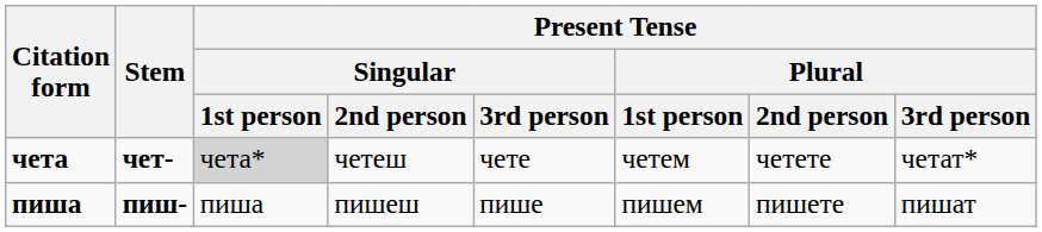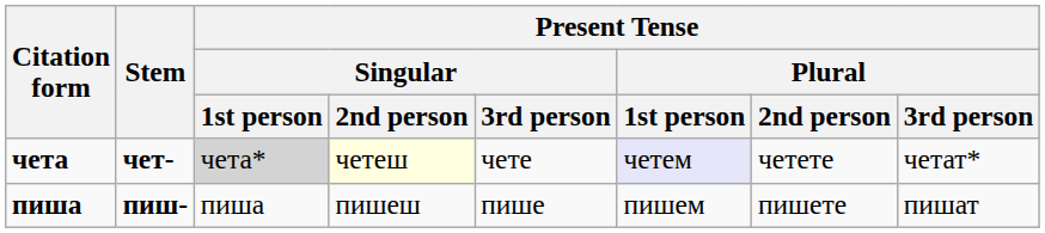чета | Present Tense / Singular / 2nd person: no background -> lightyellow background
чета | Present Tense / Plural / 1st person: no background -> lavender background
